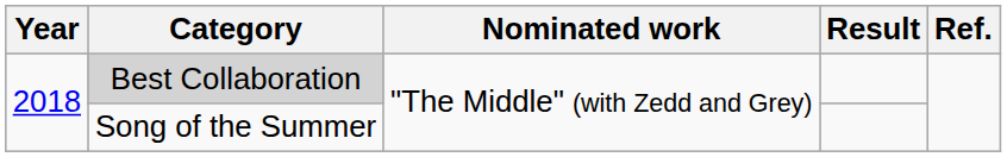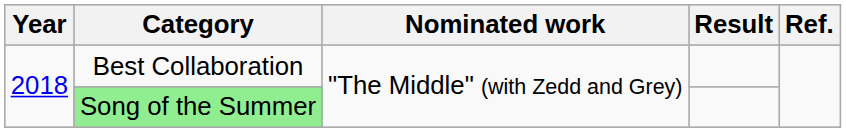Best Collaboration | Category: lightgrey background -> no background
Song of the Summer | Category: no background -> lightgreen background
